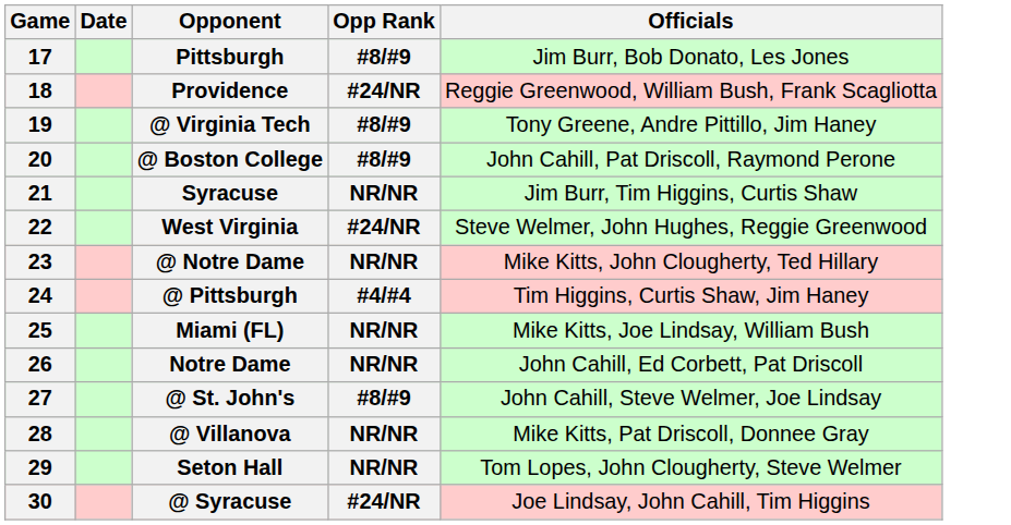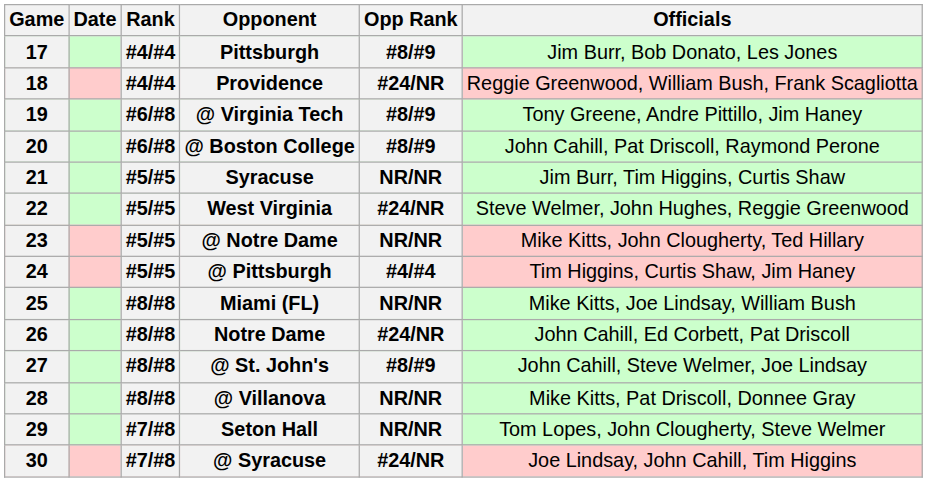+ column: Rank | #4/#4 | #4/#4 | #6/#8 | #6/#8 | #5/#5 | #5/#5 | #5/#5 | #5/#5 | #8/#8 | #8/#8 | #8/#8 | #8/#8 | #7/#8 | #7/#8
Notre Dame | Opp Rank: NR/NR -> #24/NR
